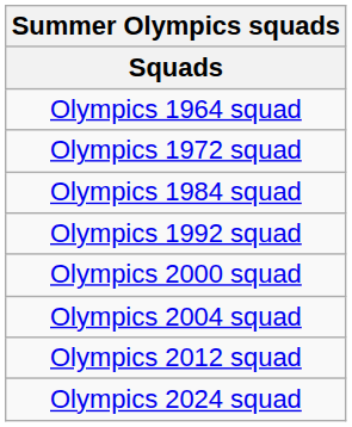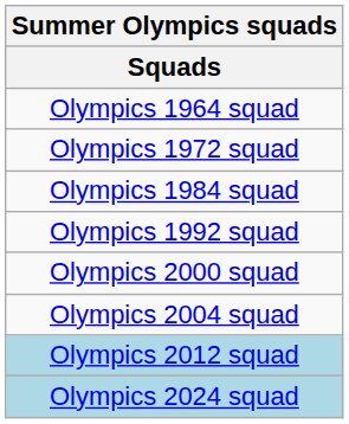row 9 | column 1: no background -> lightblue background
row 10 | column 1: no background -> lightblue background
